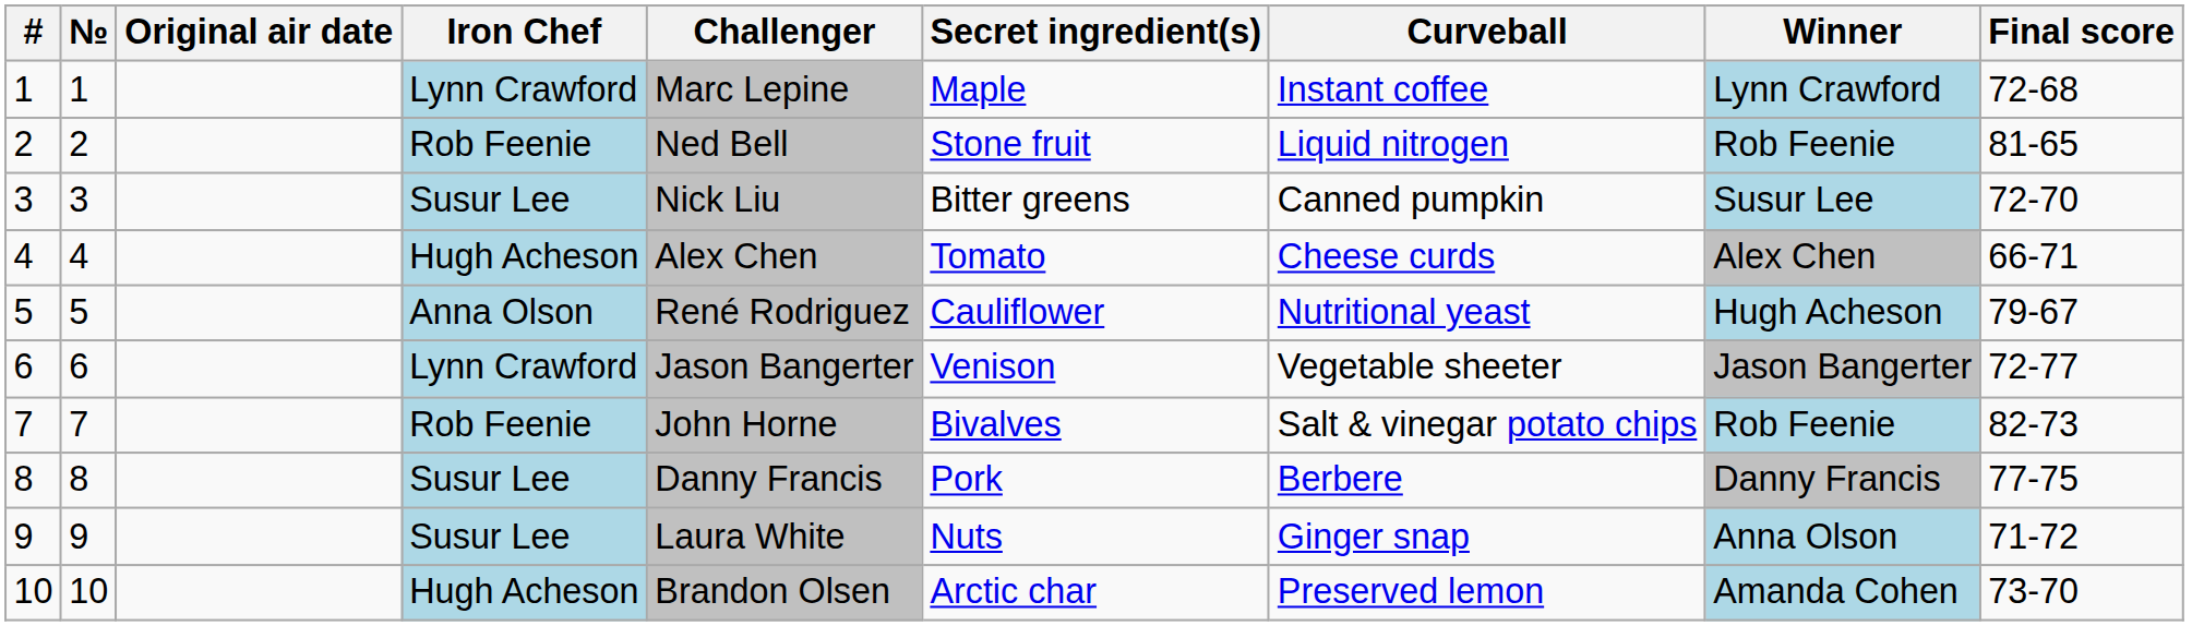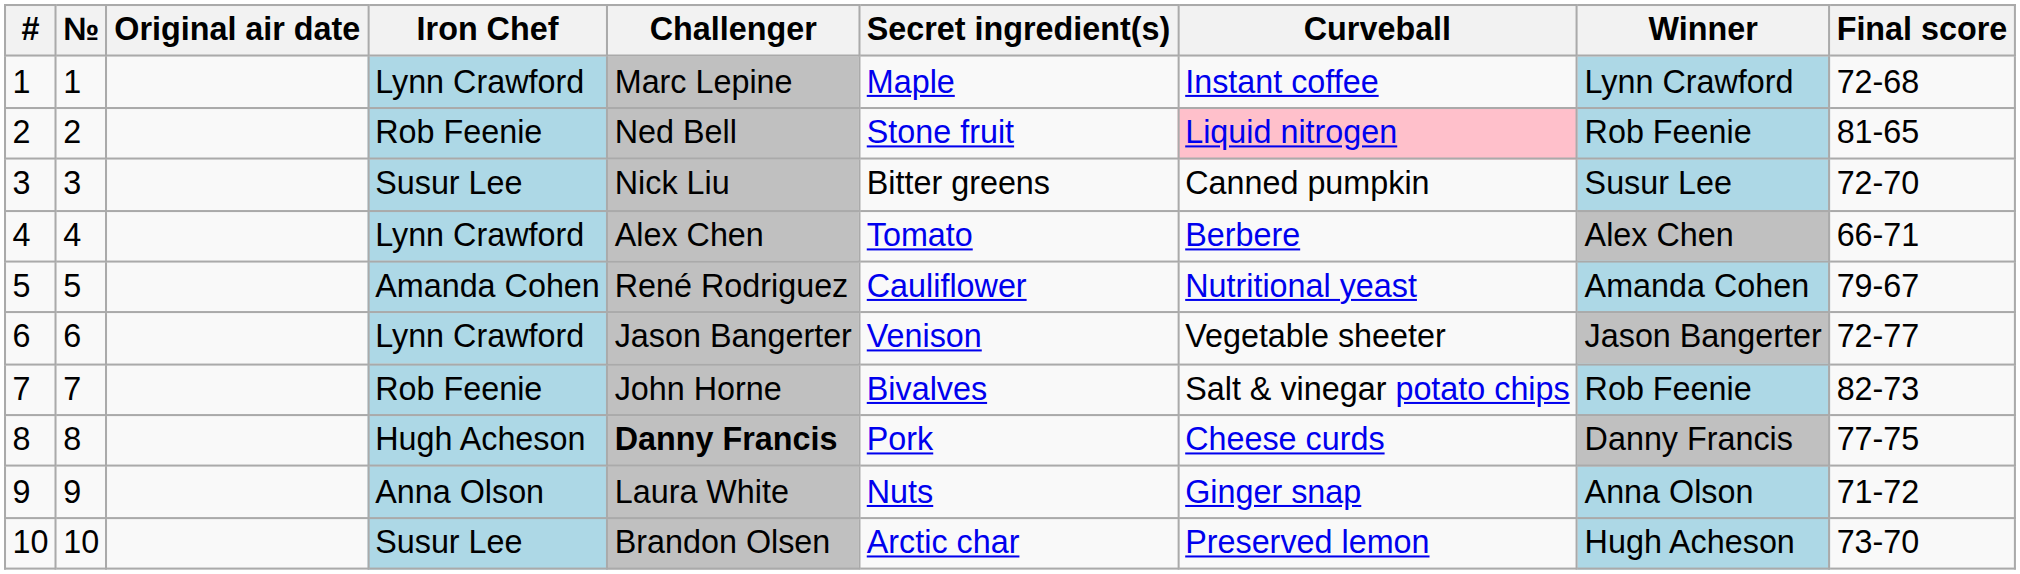row 3 | Curveball: no background -> pink background
row 5 | Iron Chef: Hugh Acheson -> Lynn Crawford
row 5 | Curveball: Cheese curds -> Berbere
row 6 | Iron Chef: Anna Olson -> Amanda Cohen
row 6 | Winner: Hugh Acheson -> Amanda Cohen
row 9 | Iron Chef: Susur Lee -> Hugh Acheson
row 9 | Challenger: normal -> bold
row 9 | Curveball: Berbere -> Cheese curds
row 10 | Iron Chef: Susur Lee -> Anna Olson
row 11 | Iron Chef: Hugh Acheson -> Susur Lee
row 11 | Winner: Amanda Cohen -> Hugh Acheson
